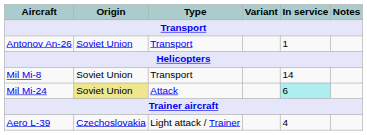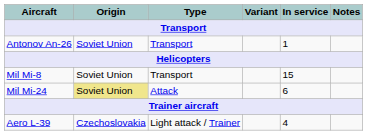Mil Mi-8 | In service: 14 -> 15
Mil Mi-24 | In service: paleturquoise background -> no background
